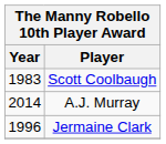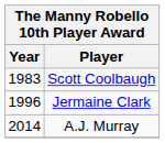rows swapped: Jermaine Clark <-> A.J. Murray
